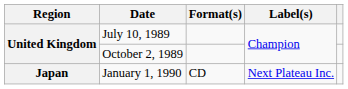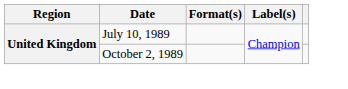- row: Japan | January 1, 1990 | CD | Next Plateau Inc.
